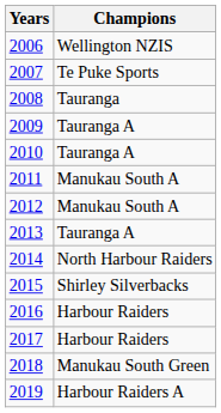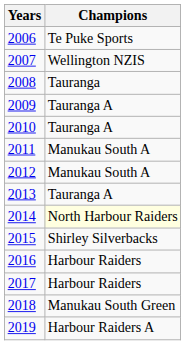2006 | Champions: Wellington NZIS -> Te Puke Sports
2007 | Champions: Te Puke Sports -> Wellington NZIS
2014 | Champions: no background -> lightyellow background
